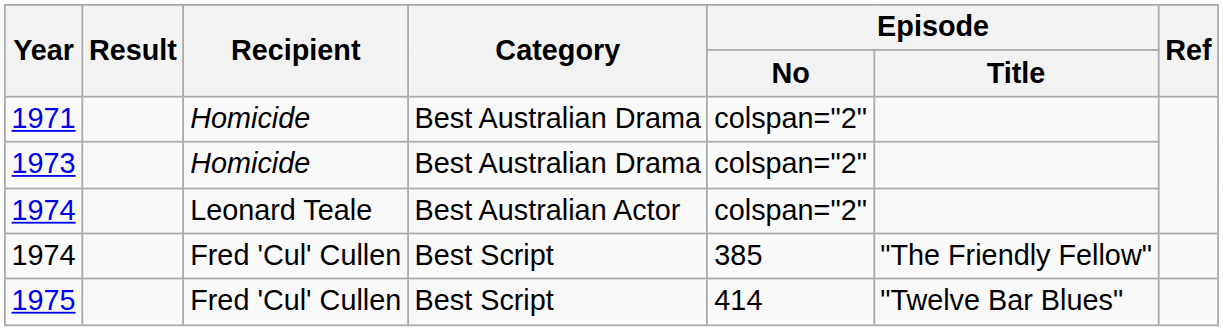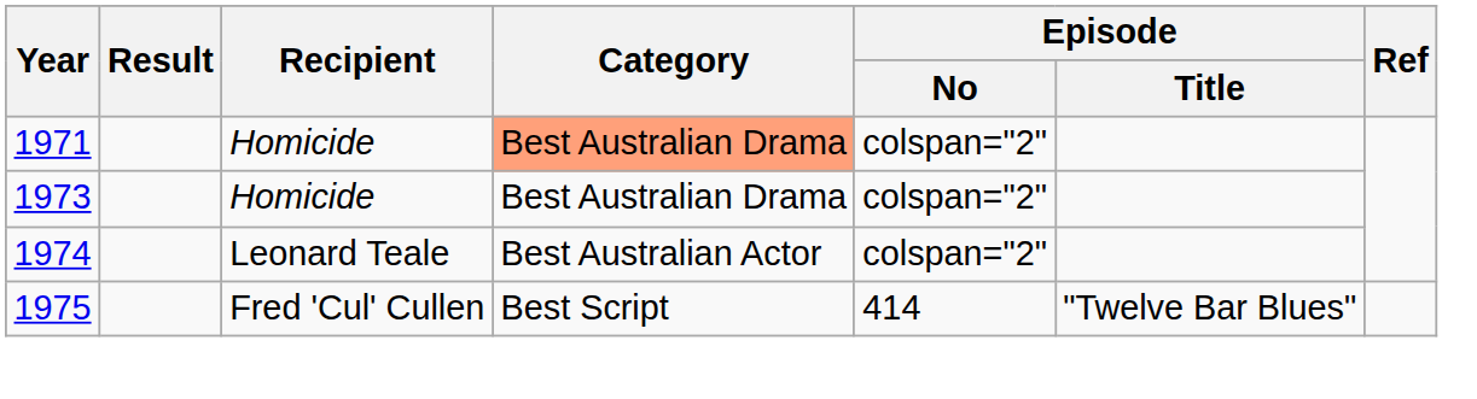1971 | Category: no background -> lightsalmon background
- row: 1974 | Fred 'Cul' Cullen | Best Script | 385 | "The Friendly Fellow"
